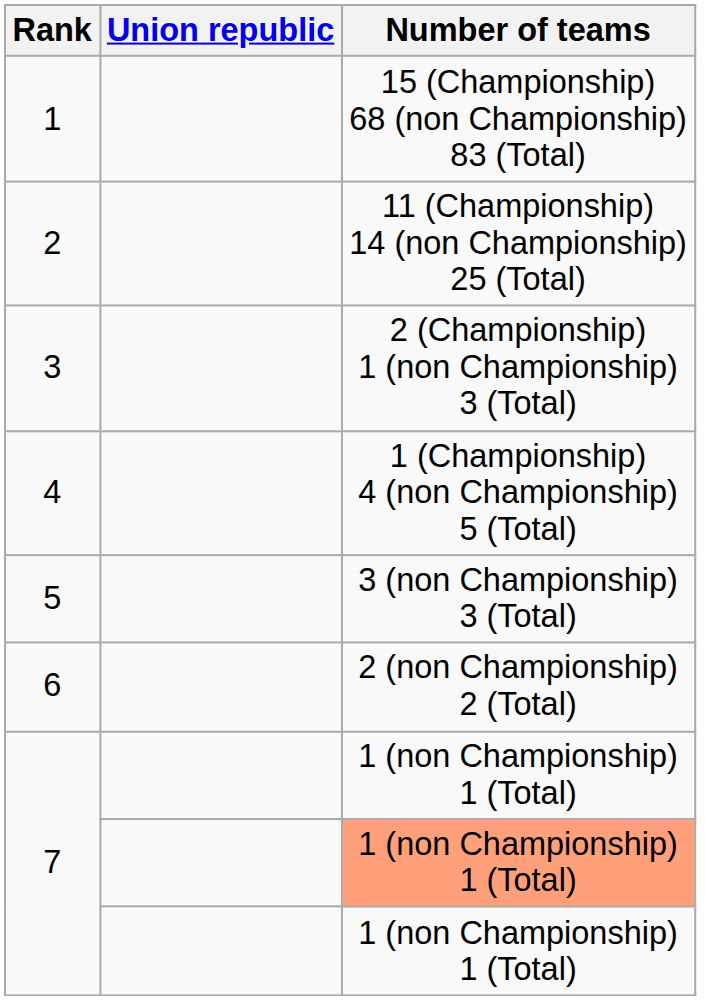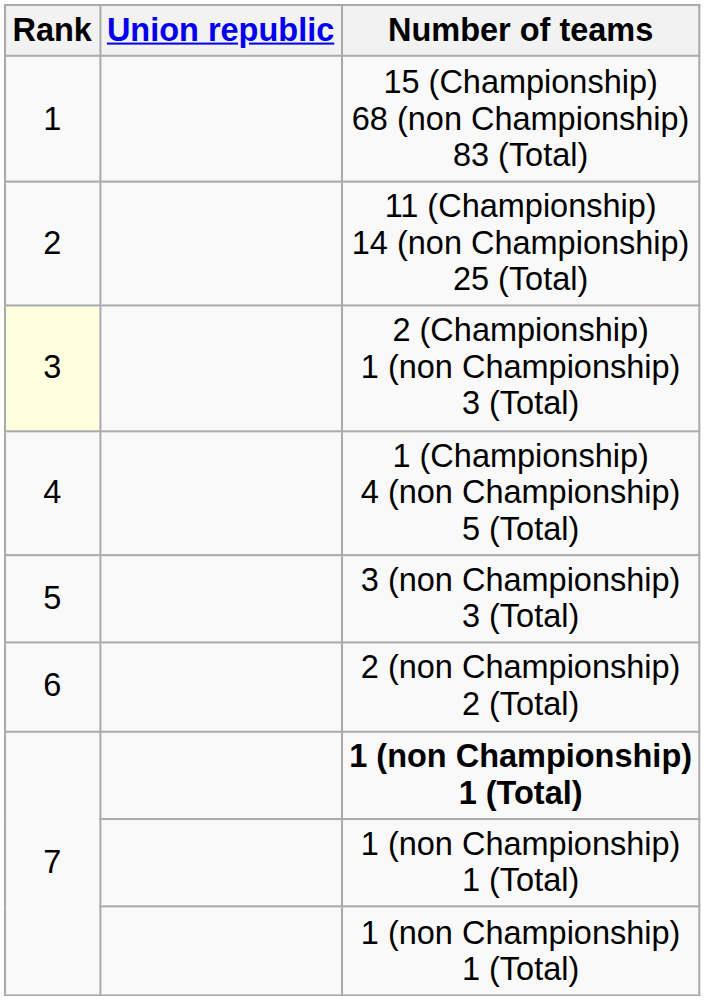row 4 | Rank: no background -> lightyellow background
row 8 | Number of teams: normal -> bold
row 9 | Number of teams: lightsalmon background -> no background
